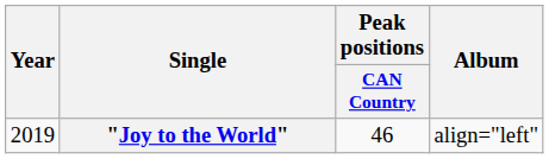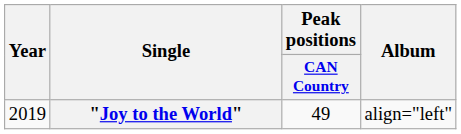"Joy to the World" | Peak positions / CAN Country: 46 -> 49
